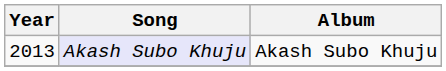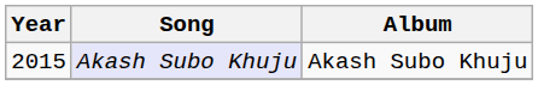row 2 | Year: 2013 -> 2015
